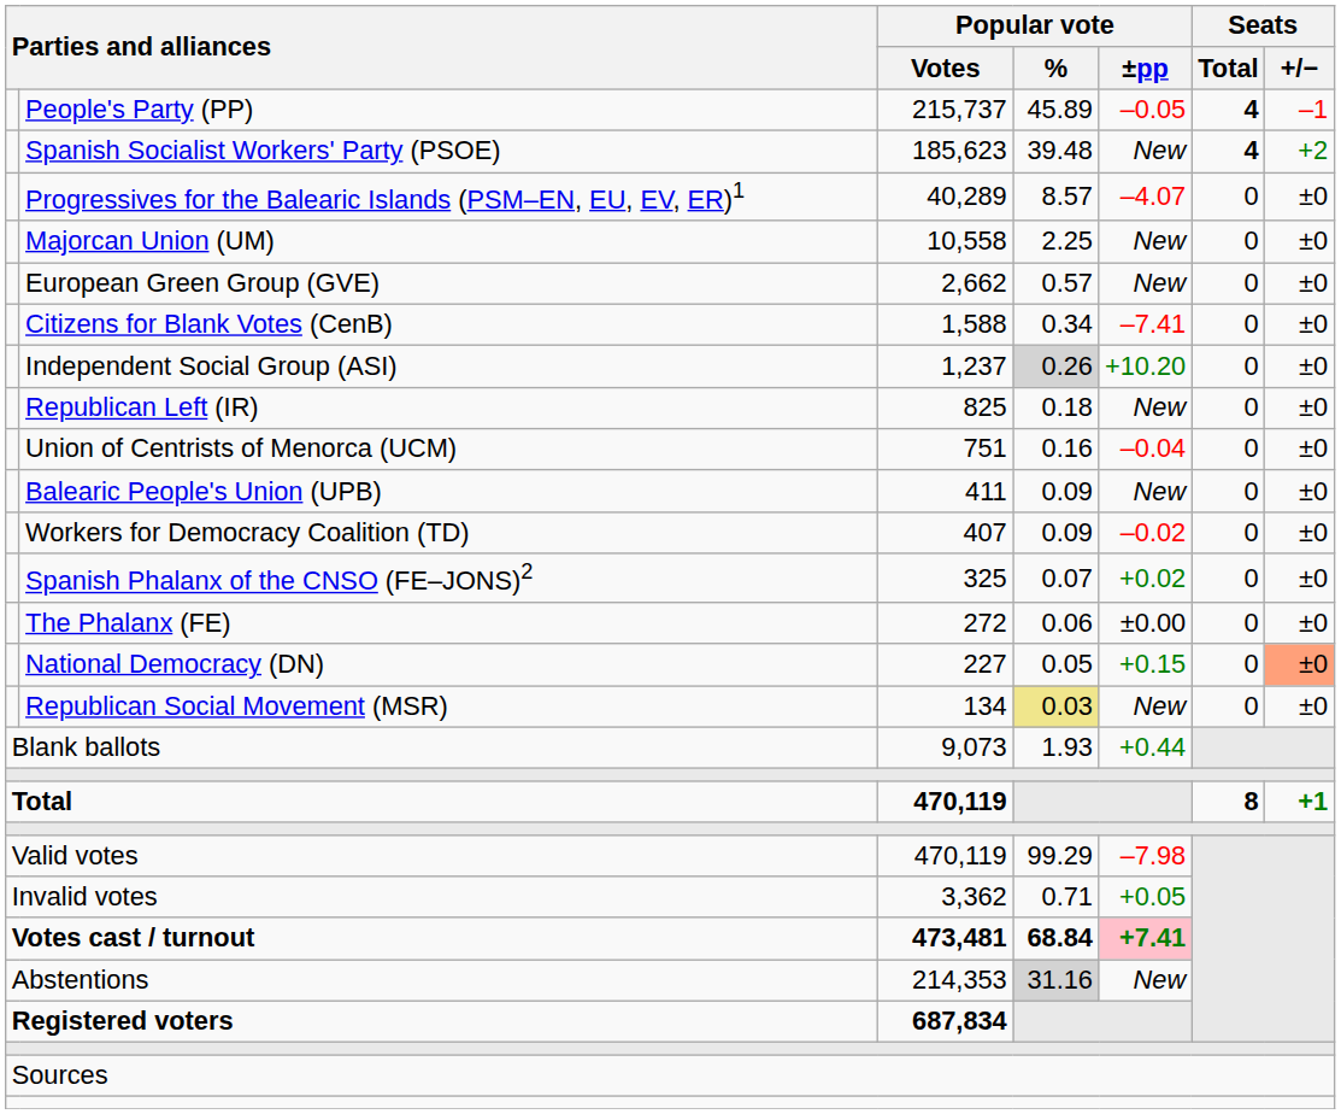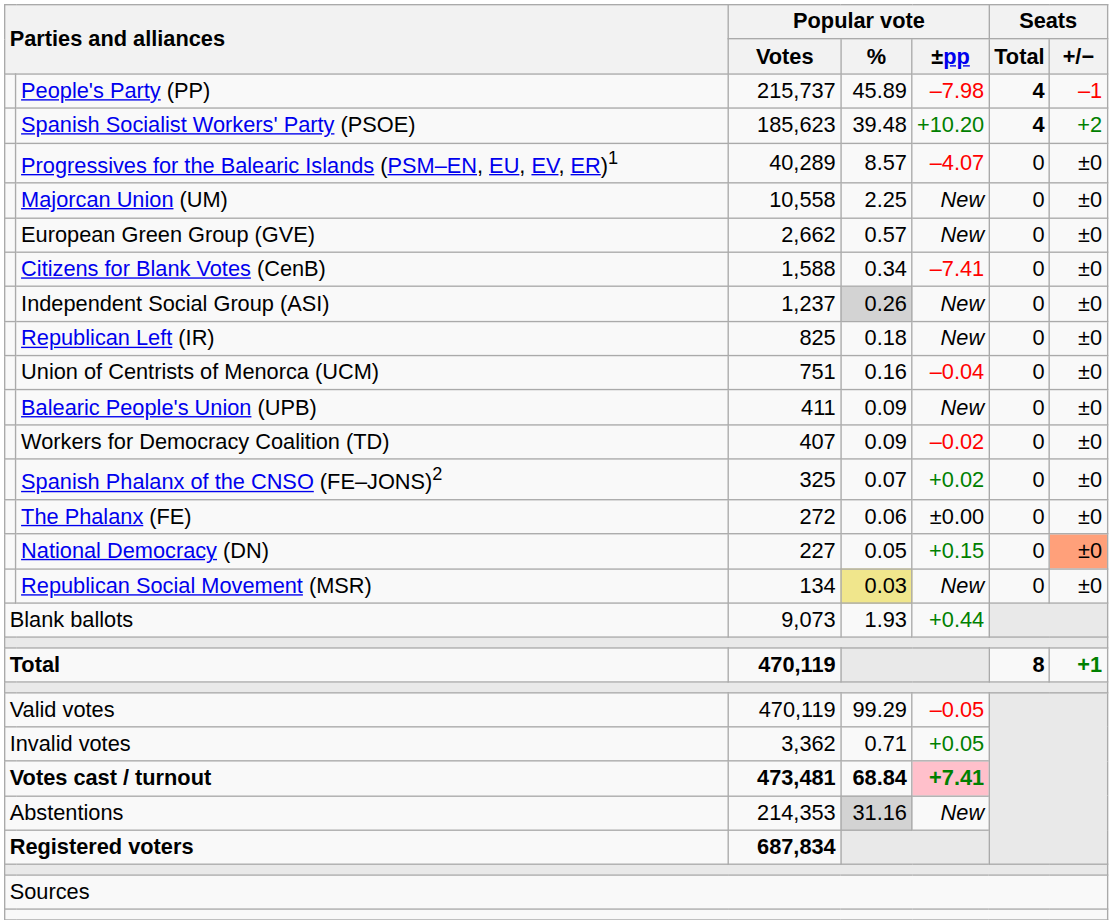People's Party (PP) | Popular vote / ±pp: –0.05 -> –7.98
Spanish Socialist Workers' Party (PSOE) | Popular vote / ±pp: New -> +10.20
Independent Social Group (ASI) | Popular vote / ±pp: +10.20 -> New
Valid votes | Popular vote / ±pp: –7.98 -> –0.05
